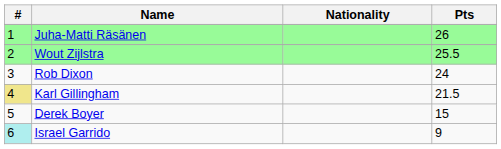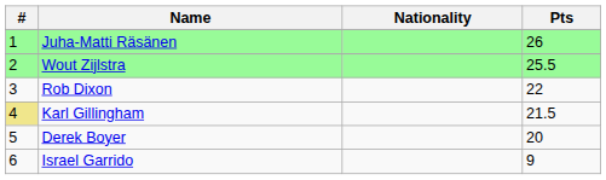Rob Dixon | Pts: 24 -> 22
Derek Boyer | Pts: 15 -> 20
Israel Garrido | #: paleturquoise background -> no background
